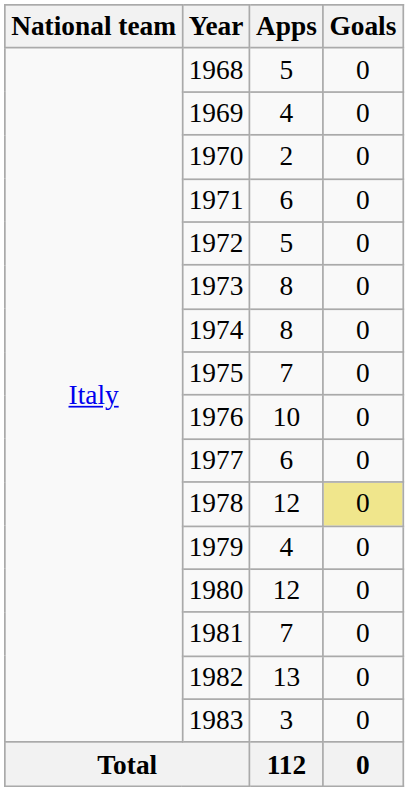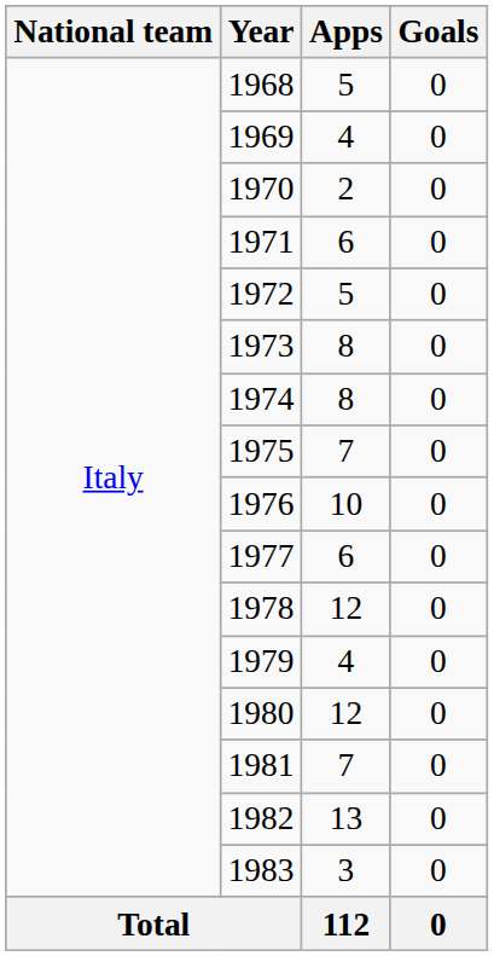1978 | Goals: khaki background -> no background
